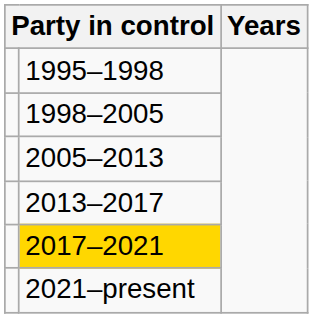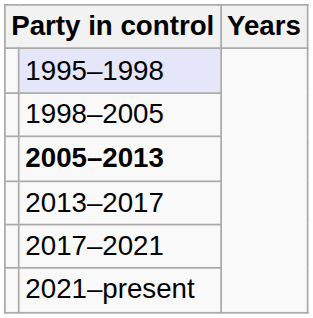1995–1998 | column 2: no background -> lavender background
2005–2013 | column 2: normal -> bold
2017–2021 | column 2: gold background -> no background
